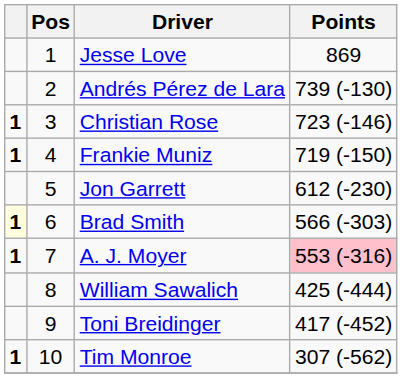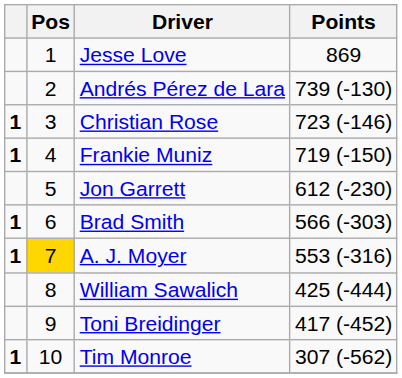Brad Smith | column 1: lightyellow background -> no background
A. J. Moyer | Pos: no background -> gold background
A. J. Moyer | Points: pink background -> no background
